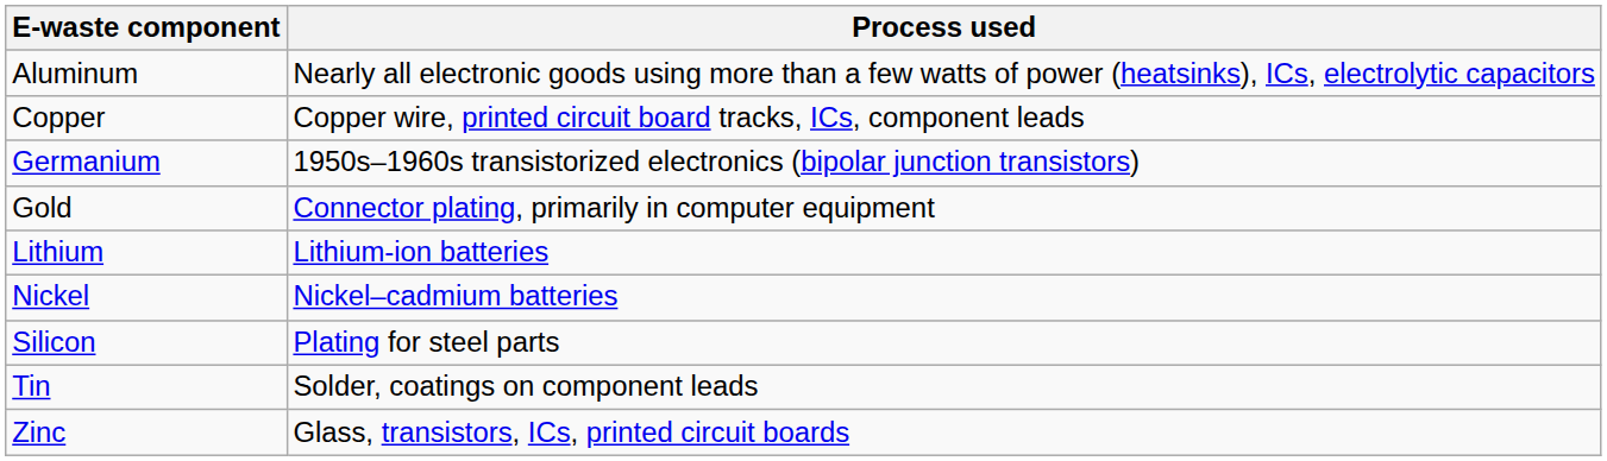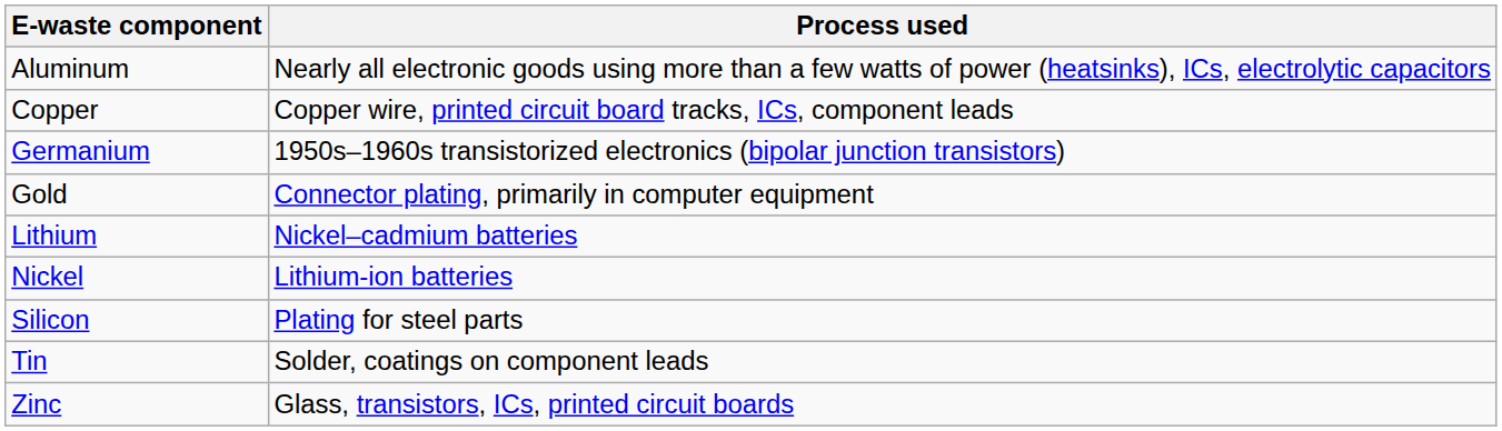Lithium | Process used: Lithium-ion batteries -> Nickel–cadmium batteries
Nickel | Process used: Nickel–cadmium batteries -> Lithium-ion batteries
